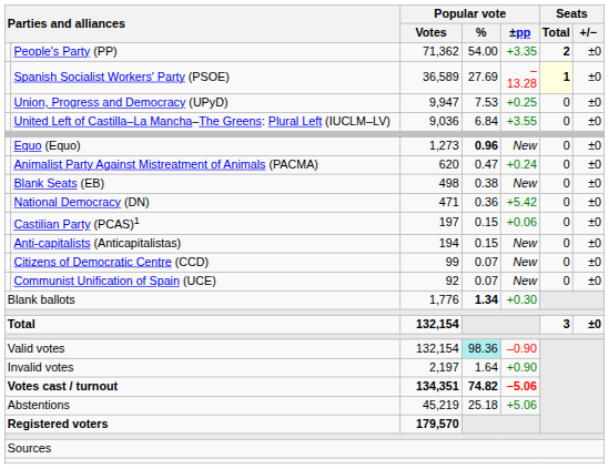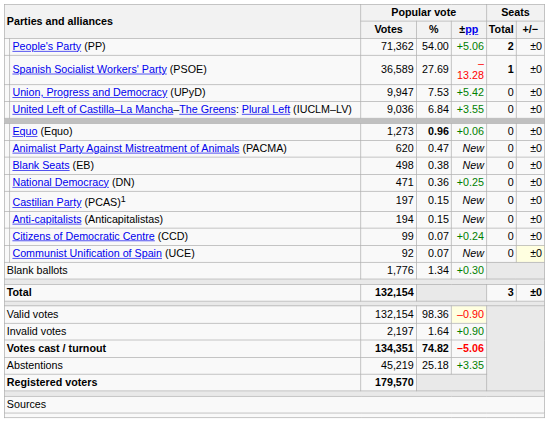People's Party (PP) | Popular vote / ±pp: +3.35 -> +5.06
Spanish Socialist Workers' Party (PSOE) | Seats / Total: lightyellow background -> no background
Union, Progress and Democracy (UPyD) | Popular vote / ±pp: +0.25 -> +5.42
Equo (Equo) | Popular vote / ±pp: New -> +0.06
Animalist Party Against Mistreatment of Animals (PACMA) | Popular vote / ±pp: +0.24 -> New
National Democracy (DN) | Popular vote / ±pp: +5.42 -> +0.25
Castilian Party (PCAS)1 | Popular vote / ±pp: +0.06 -> New
Citizens of Democratic Centre (CCD) | Popular vote / ±pp: New -> +0.24
Communist Unification of Spain (UCE) | Seats / +/−: no background -> lightyellow background
Blank ballots | Popular vote / %: bold -> normal
Valid votes | Popular vote / %: paleturquoise background -> no background
Valid votes | Popular vote / ±pp: no background -> lightyellow background
Abstentions | Popular vote / ±pp: +5.06 -> +3.35
